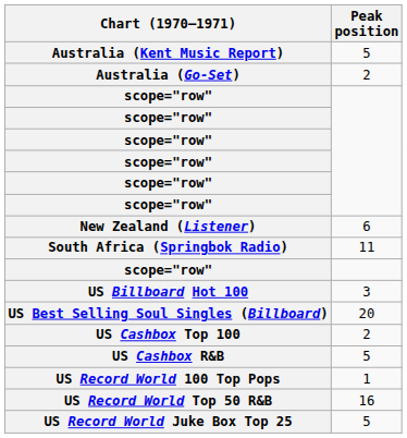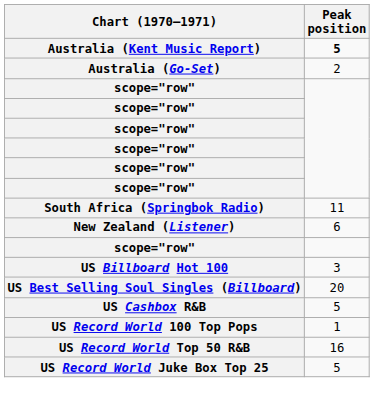Australia (Kent Music Report) | Peak position: normal -> bold
rows swapped: New Zealand (Listener) <-> South Africa (Springbok Radio)
- row: US Cashbox Top 100 | 2
